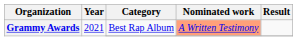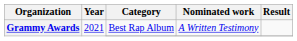Grammy Awards / Best Rap Album | Nominated work: lightsalmon background -> no background
